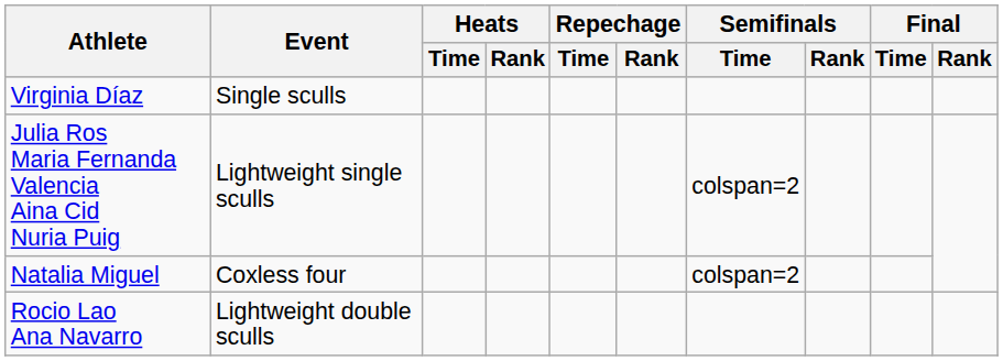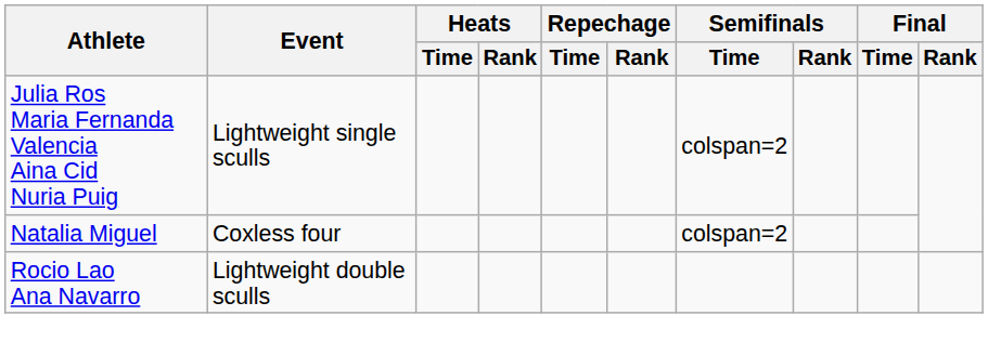- row: Virginia Díaz | Single sculls
